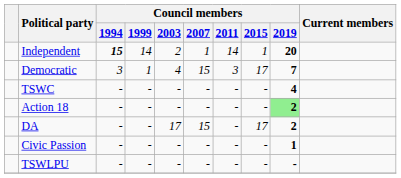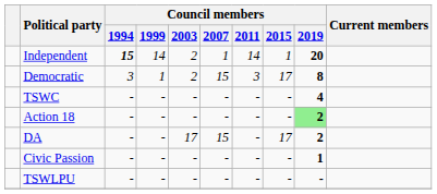Democratic | Council members / 2003: 4 -> 2
Democratic | Council members / 2019: 7 -> 8
